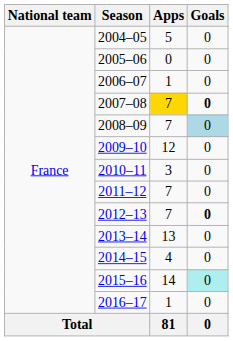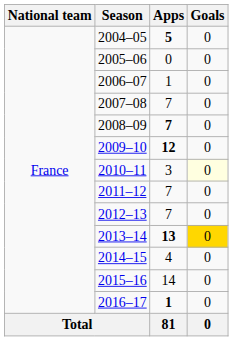2004–05 | Apps: normal -> bold
2007–08 | Apps: gold background -> no background
2007–08 | Goals: bold -> normal
2008–09 | Apps: normal -> bold
2008–09 | Goals: lightblue background -> no background
2009–10 | Apps: normal -> bold
2010–11 | Goals: no background -> lightyellow background
2012–13 | Goals: bold -> normal
2013–14 | Apps: normal -> bold
2013–14 | Goals: no background -> gold background
2015–16 | Goals: paleturquoise background -> no background
2016–17 | Apps: normal -> bold
